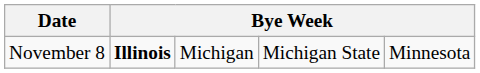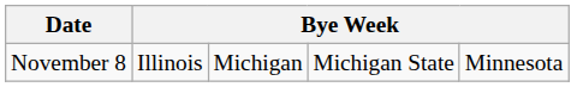November 8 | column 2: bold -> normal
